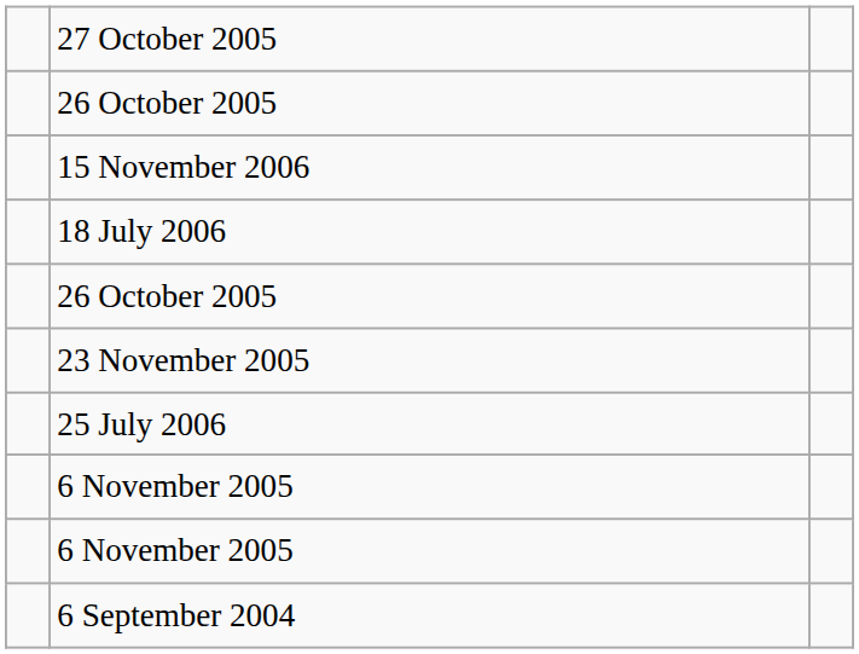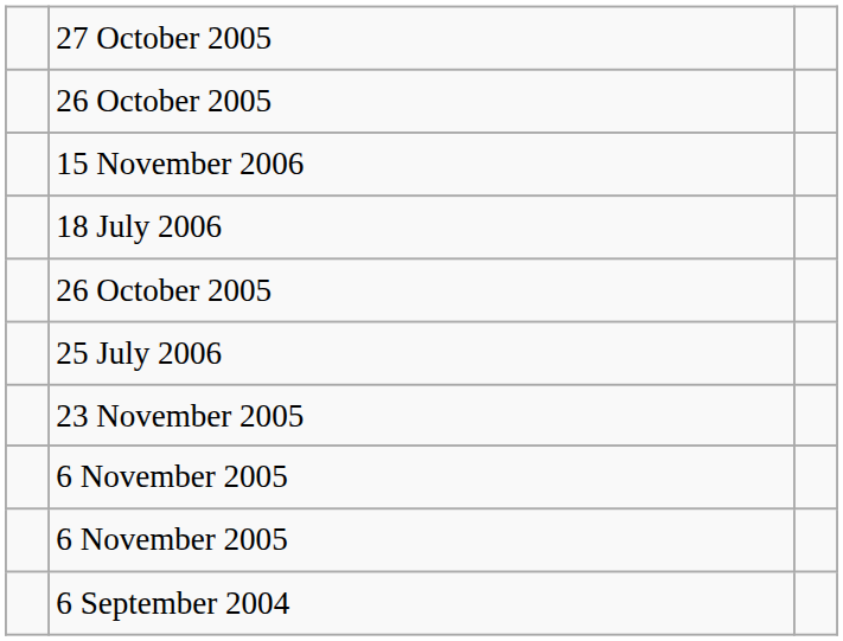rows swapped: 23 November 2005 <-> 25 July 2006
